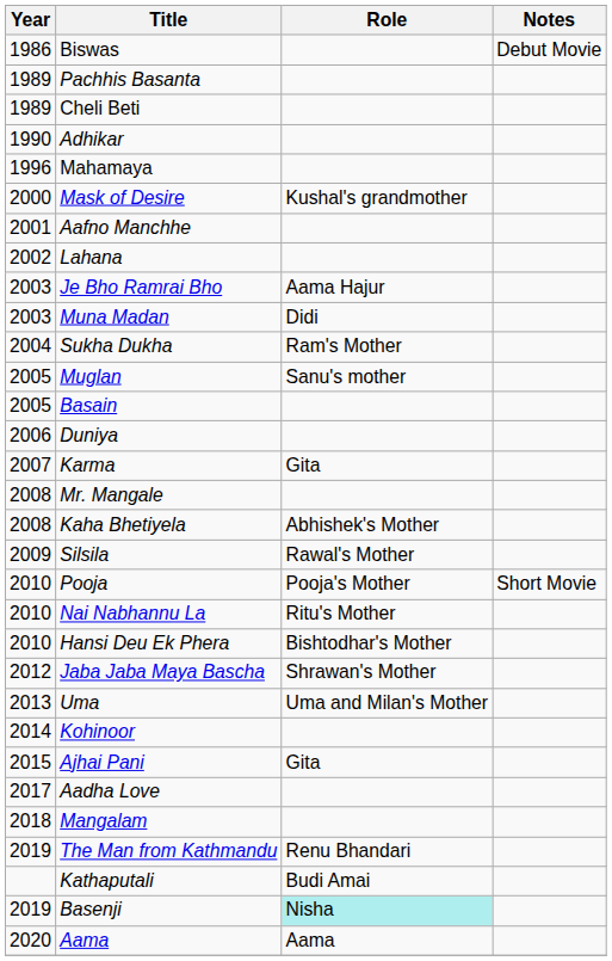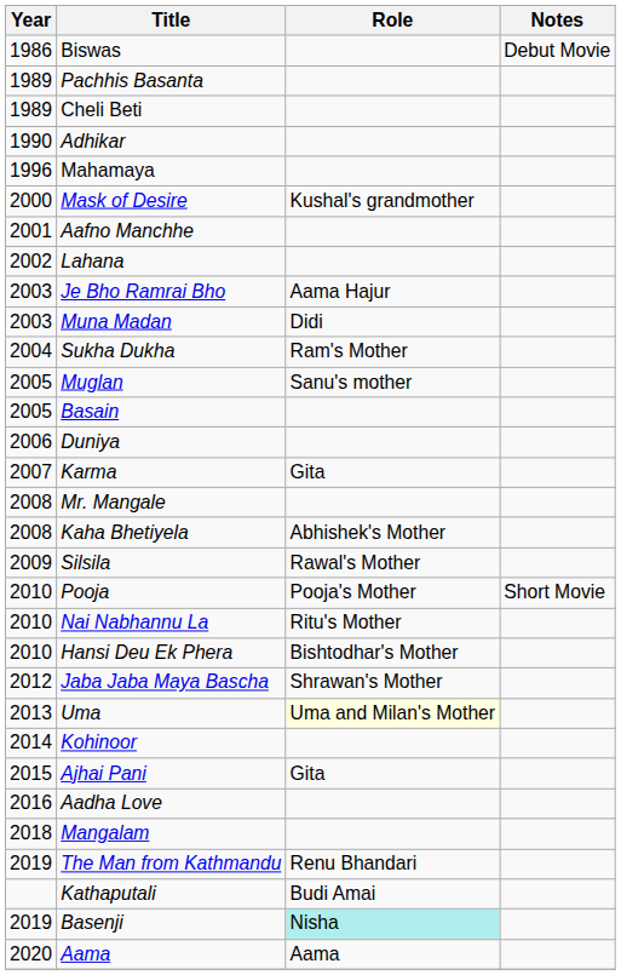Uma | Role: no background -> lightyellow background
Aadha Love | Year: 2017 -> 2016
